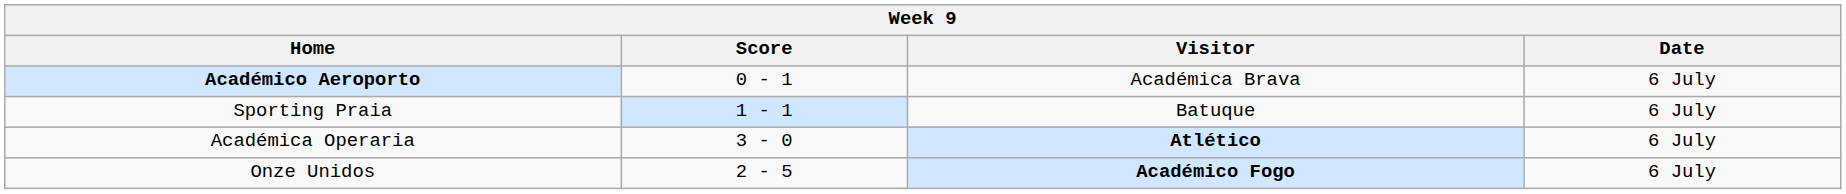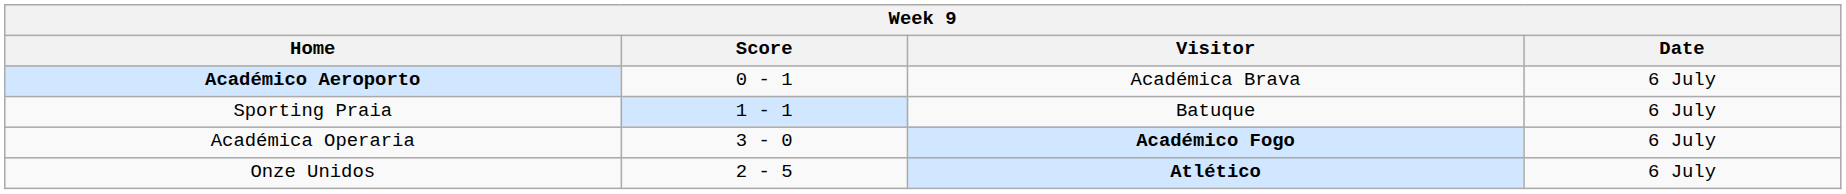Académica Operaria | Visitor: Atlético -> Académico Fogo
Onze Unidos | Visitor: Académico Fogo -> Atlético
